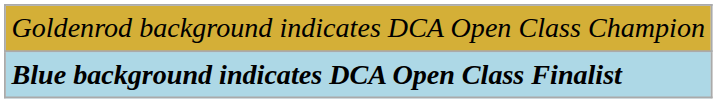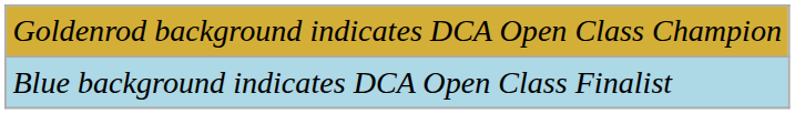row 2 | column 1: bold -> normal
